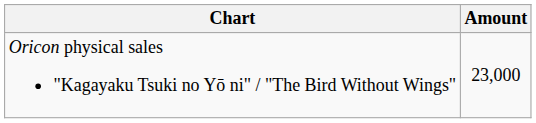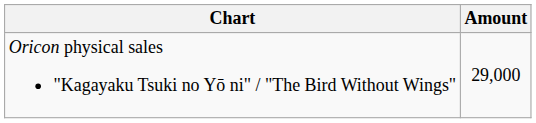row 2 | Amount: 23,000 -> 29,000
